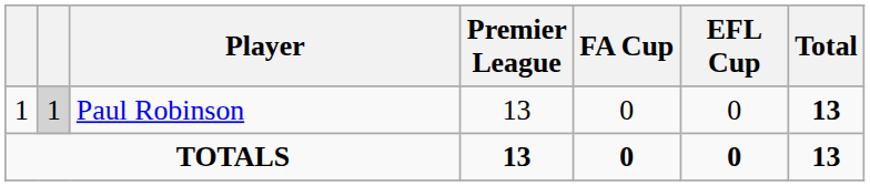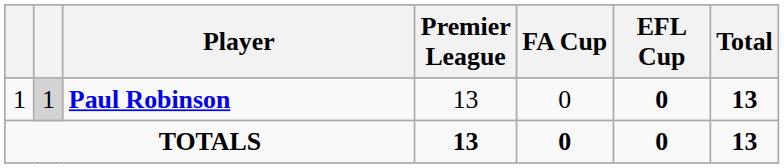row 2 | Player: normal -> bold
row 2 | EFL Cup: normal -> bold
